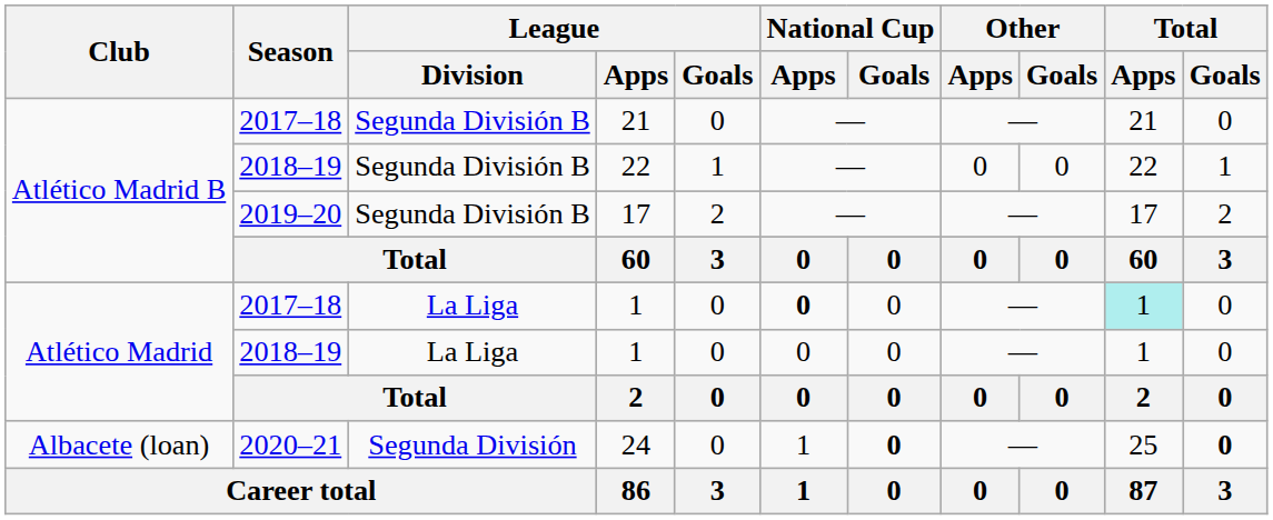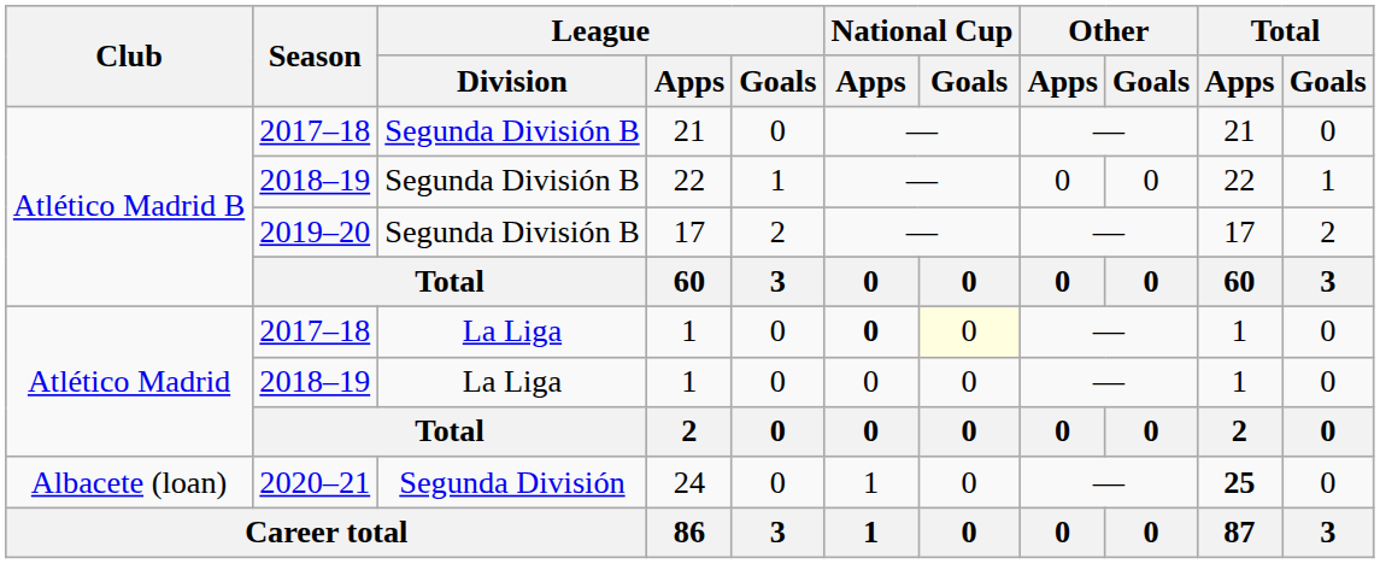2017–18 / 1 | National Cup / Goals: no background -> lightyellow background
2017–18 / 1 | Total / Apps: paleturquoise background -> no background
24 | National Cup / Goals: bold -> normal
24 | Total / Apps: normal -> bold
24 | Total / Goals: bold -> normal
